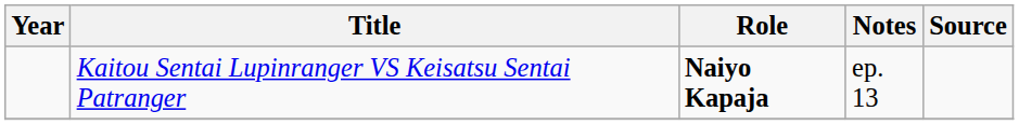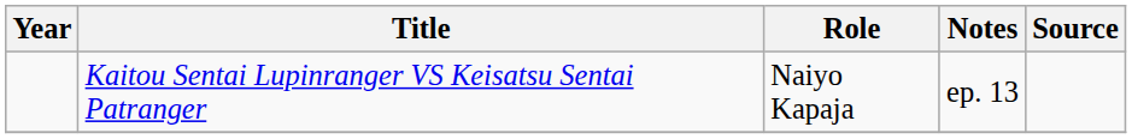Kaitou Sentai Lupinranger VS Keisatsu Sentai Patranger | Role: bold -> normal
